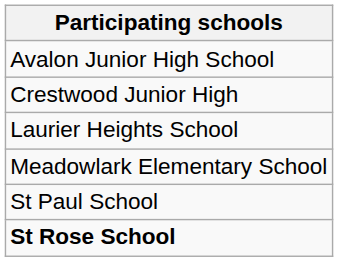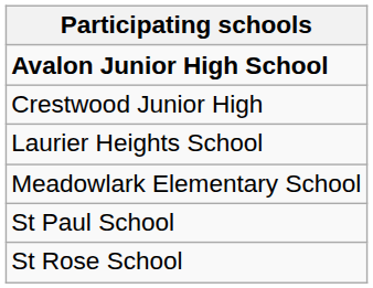row 2 | column 1: normal -> bold
row 7 | column 1: bold -> normal
